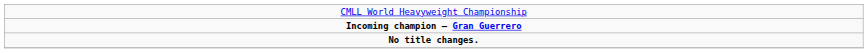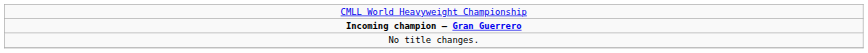No title changes. | column 1: bold -> normal
